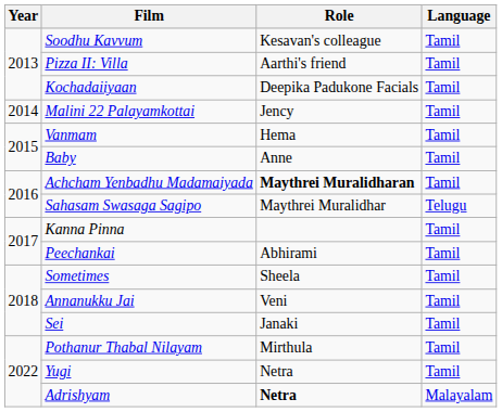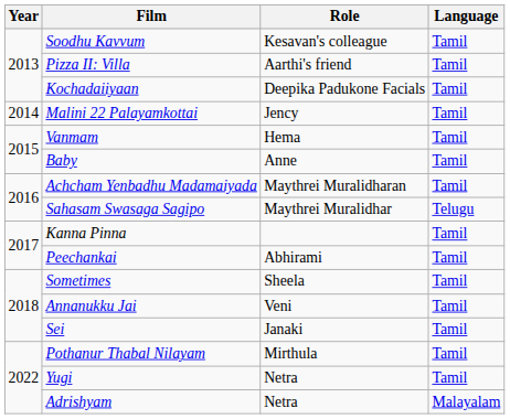Achcham Yenbadhu Madamaiyada | Role: bold -> normal
Adrishyam | Role: bold -> normal
